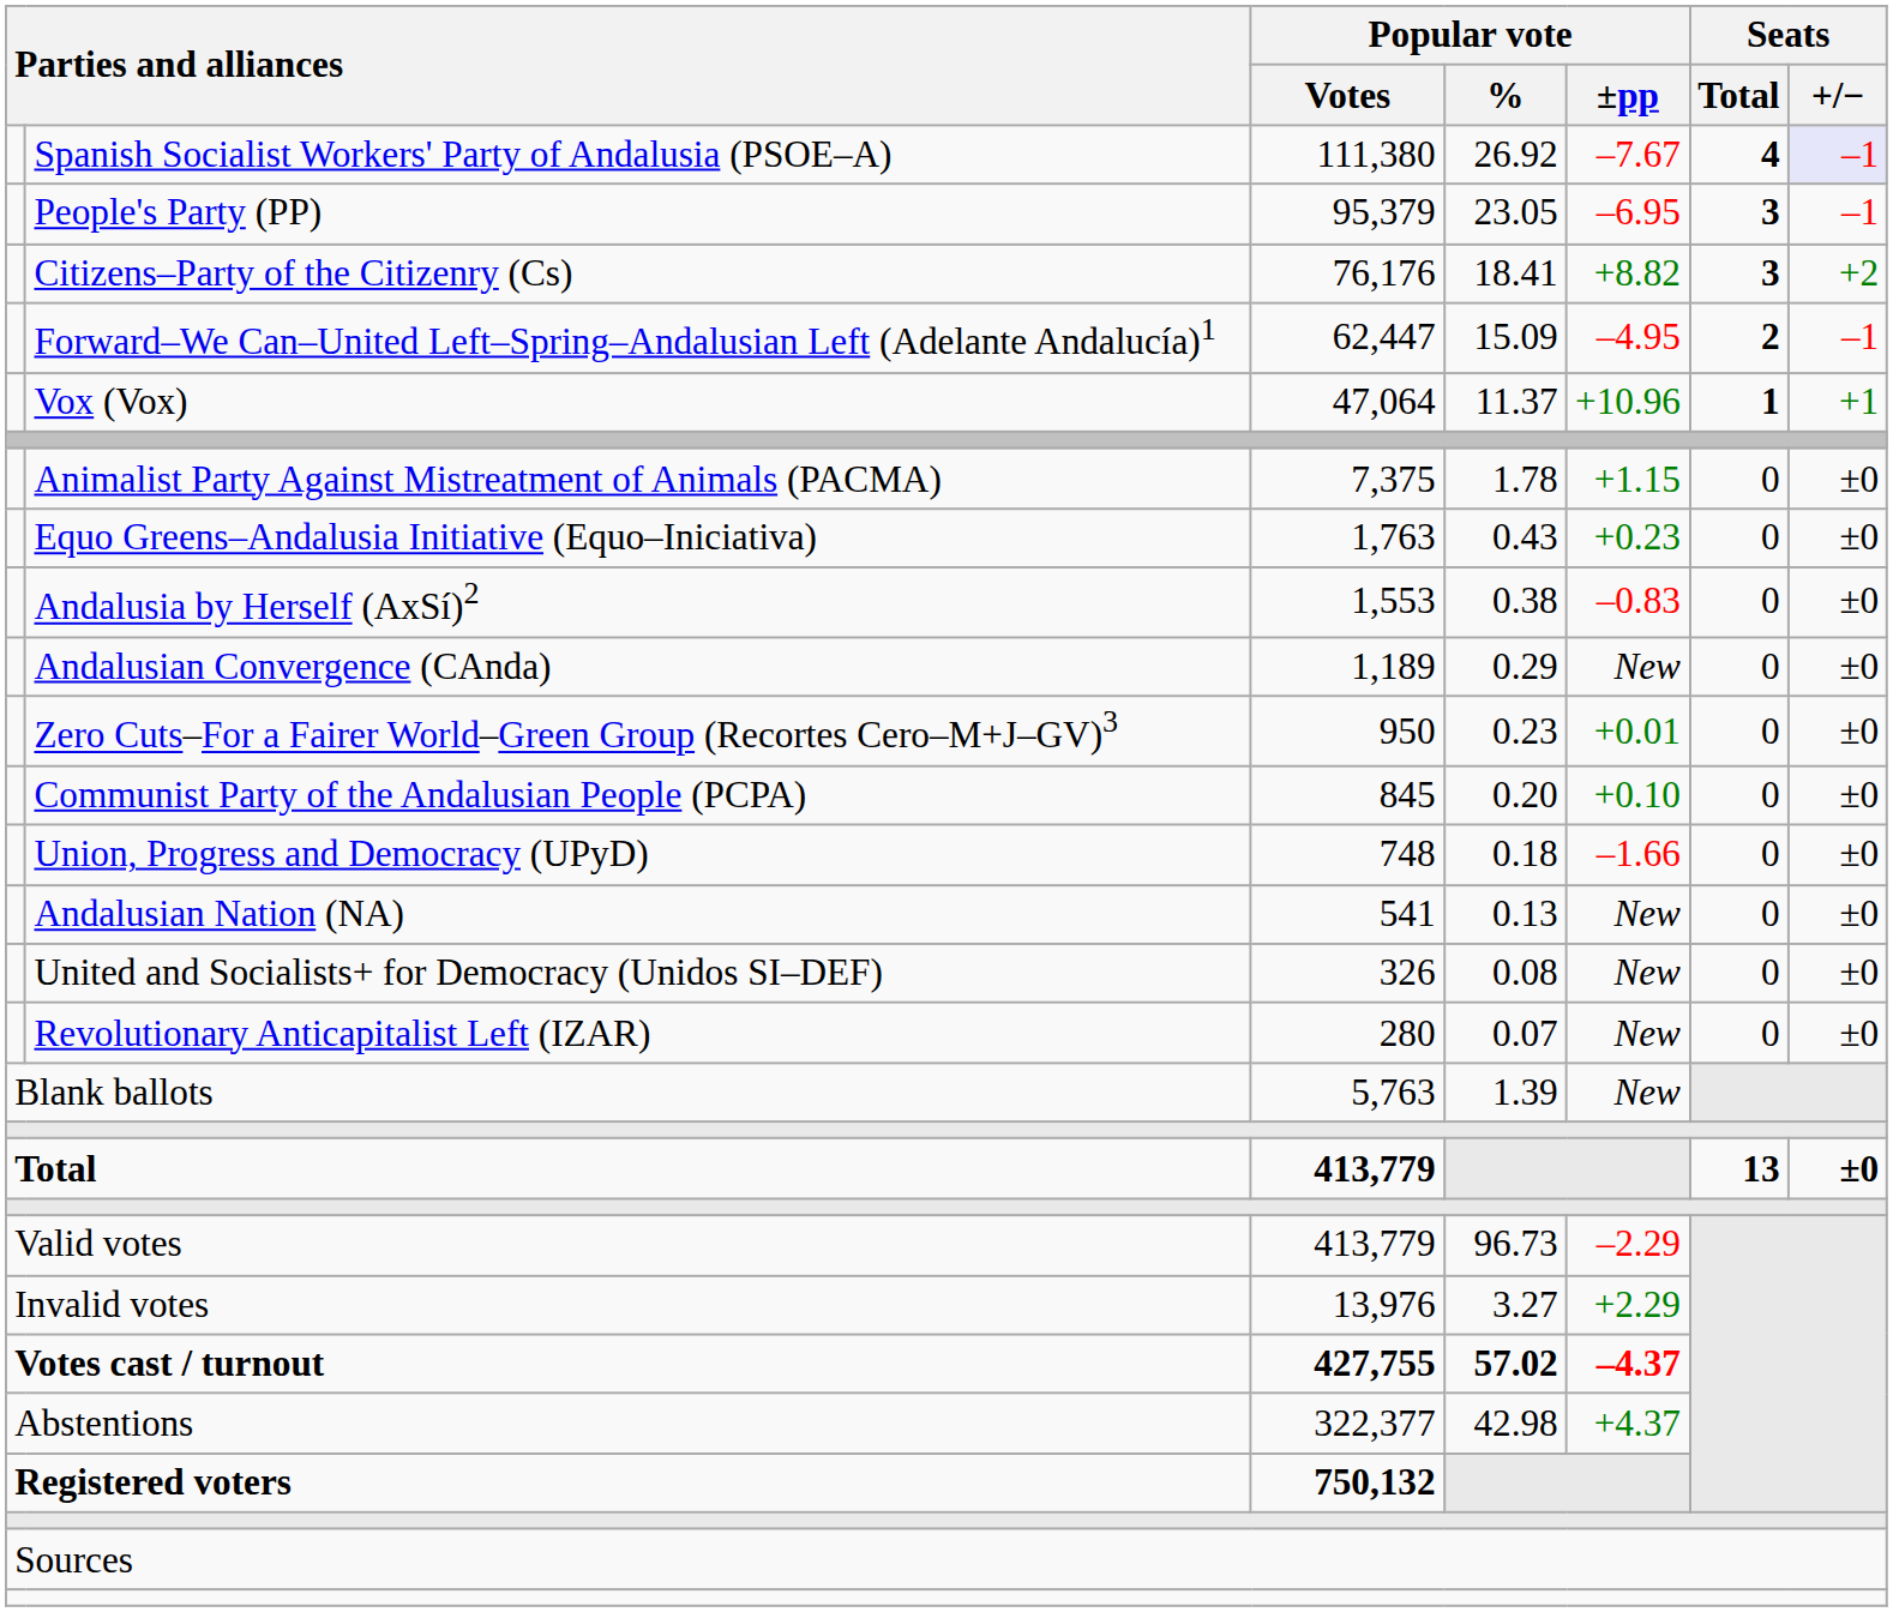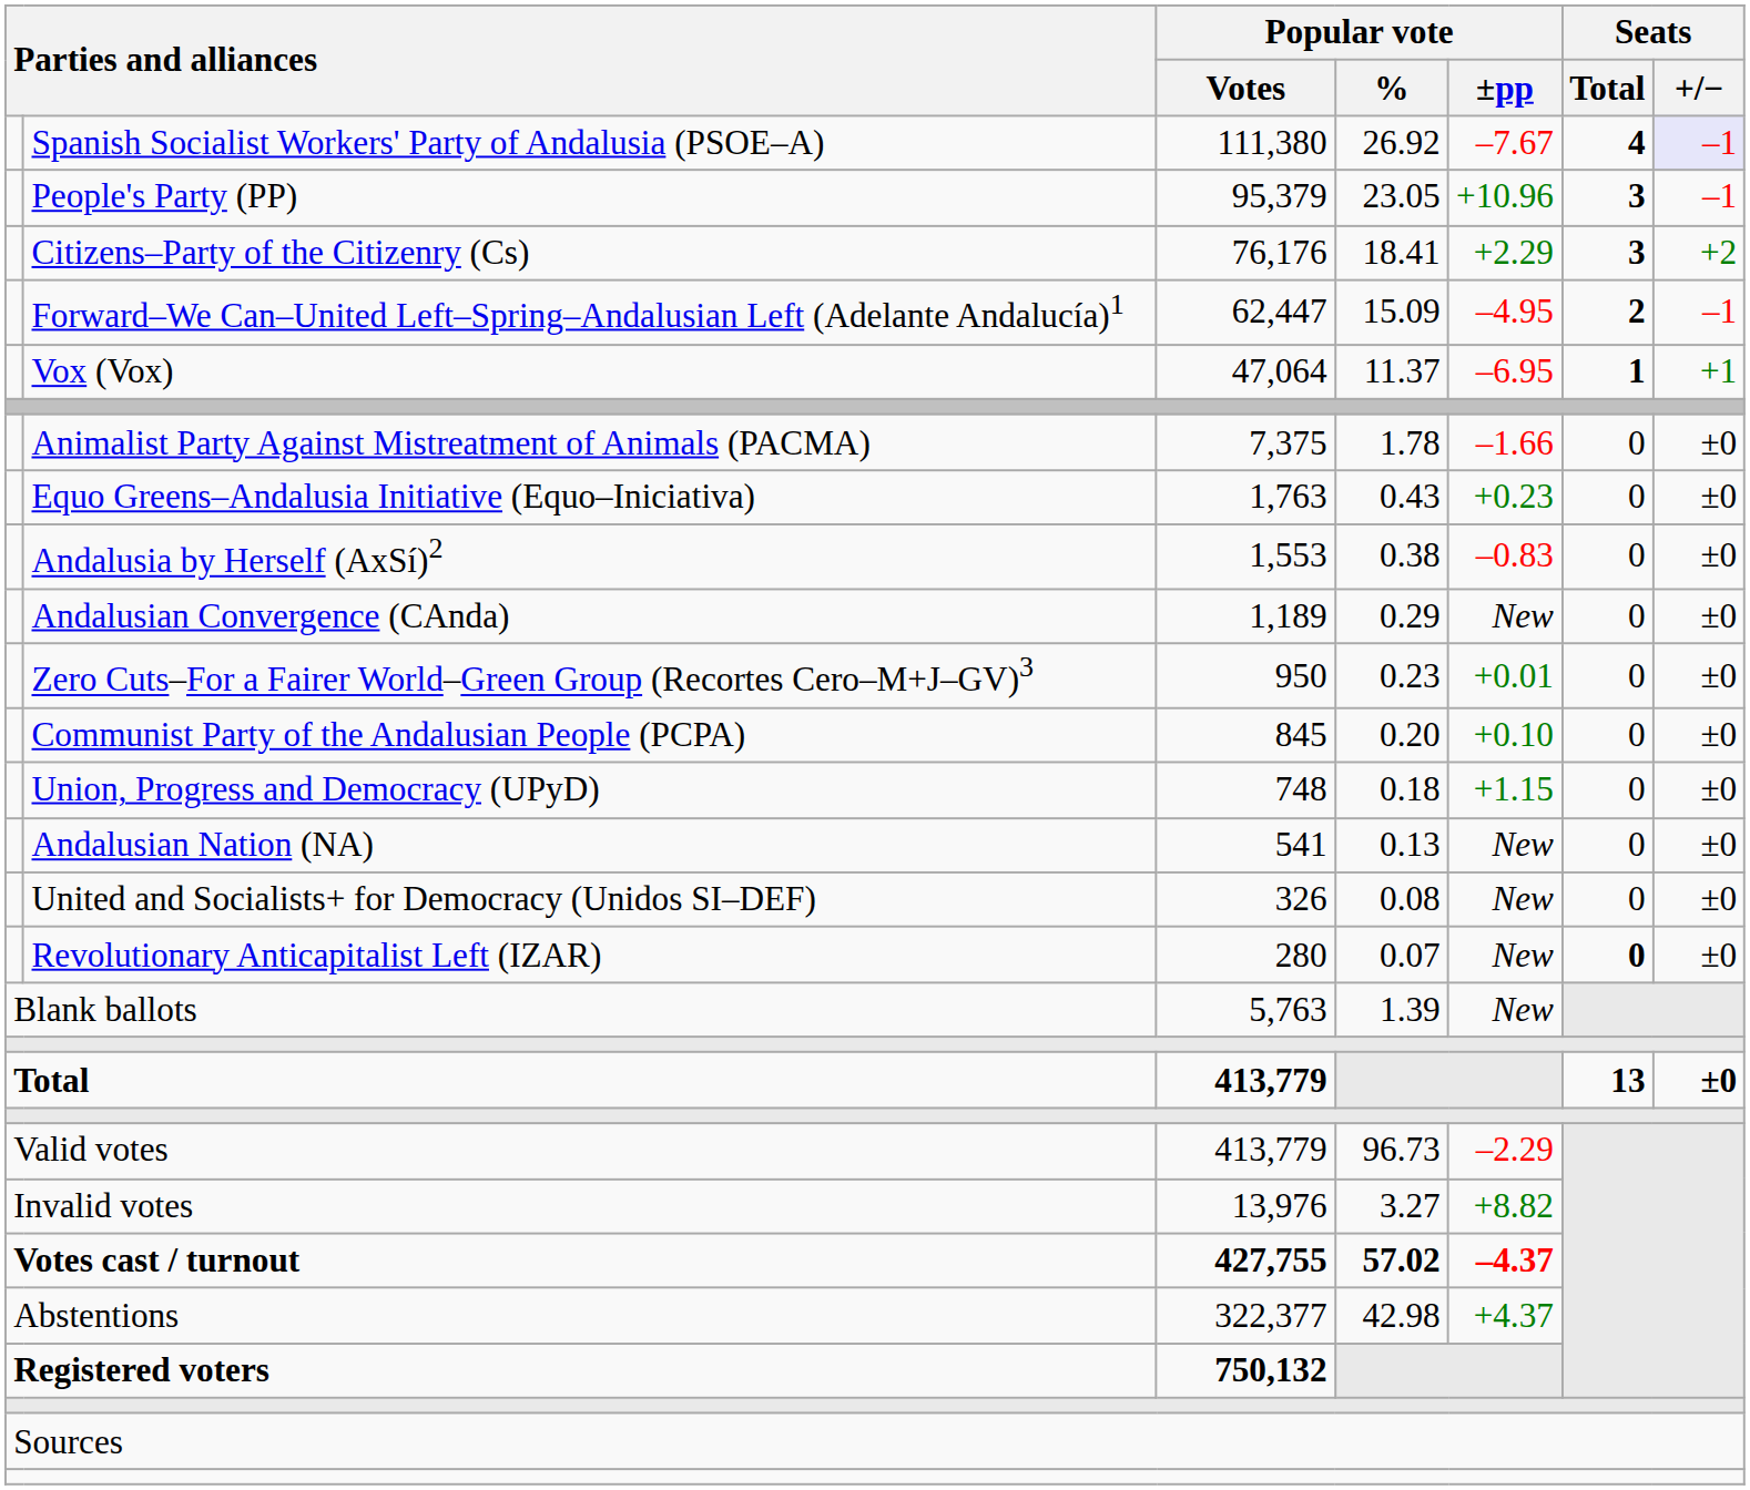People's Party (PP) | Popular vote / ±pp: –6.95 -> +10.96
Citizens–Party of the Citizenry (Cs) | Popular vote / ±pp: +8.82 -> +2.29
Vox (Vox) | Popular vote / ±pp: +10.96 -> –6.95
Animalist Party Against Mistreatment of Animals (PACMA) | Popular vote / ±pp: +1.15 -> –1.66
Union, Progress and Democracy (UPyD) | Popular vote / ±pp: –1.66 -> +1.15
Revolutionary Anticapitalist Left (IZAR) | Seats / Total: normal -> bold
Invalid votes | Popular vote / ±pp: +2.29 -> +8.82
